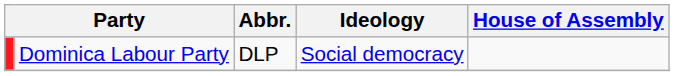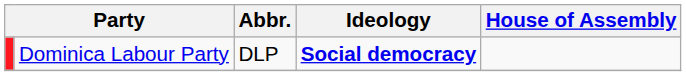Dominica Labour Party | Ideology: normal -> bold
